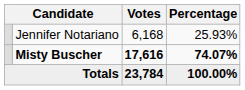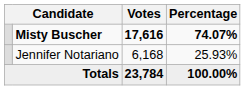rows swapped: Misty Buscher <-> Jennifer Notariano
